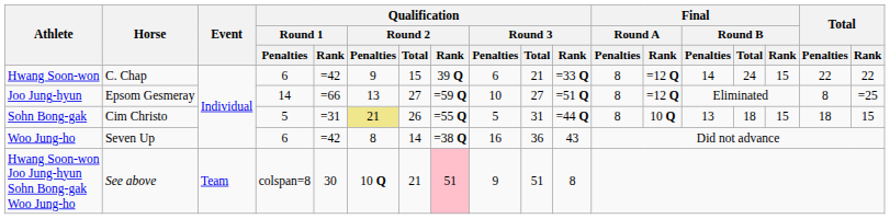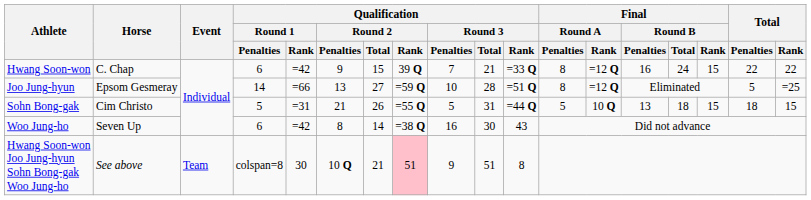Hwang Soon-won | Qualification / Round 3 / Penalties: 6 -> 7
Hwang Soon-won | Final / Round B / Penalties: 14 -> 16
Joo Jung-hyun | Qualification / Round 3 / Total: 27 -> 28
Joo Jung-hyun | Total / Penalties: 8 -> 5
Sohn Bong-gak | Qualification / Round 2 / Penalties: khaki background -> no background
Sohn Bong-gak | Final / Round A / Penalties: 8 -> 5
Woo Jung-ho | Qualification / Round 3 / Total: 36 -> 30
